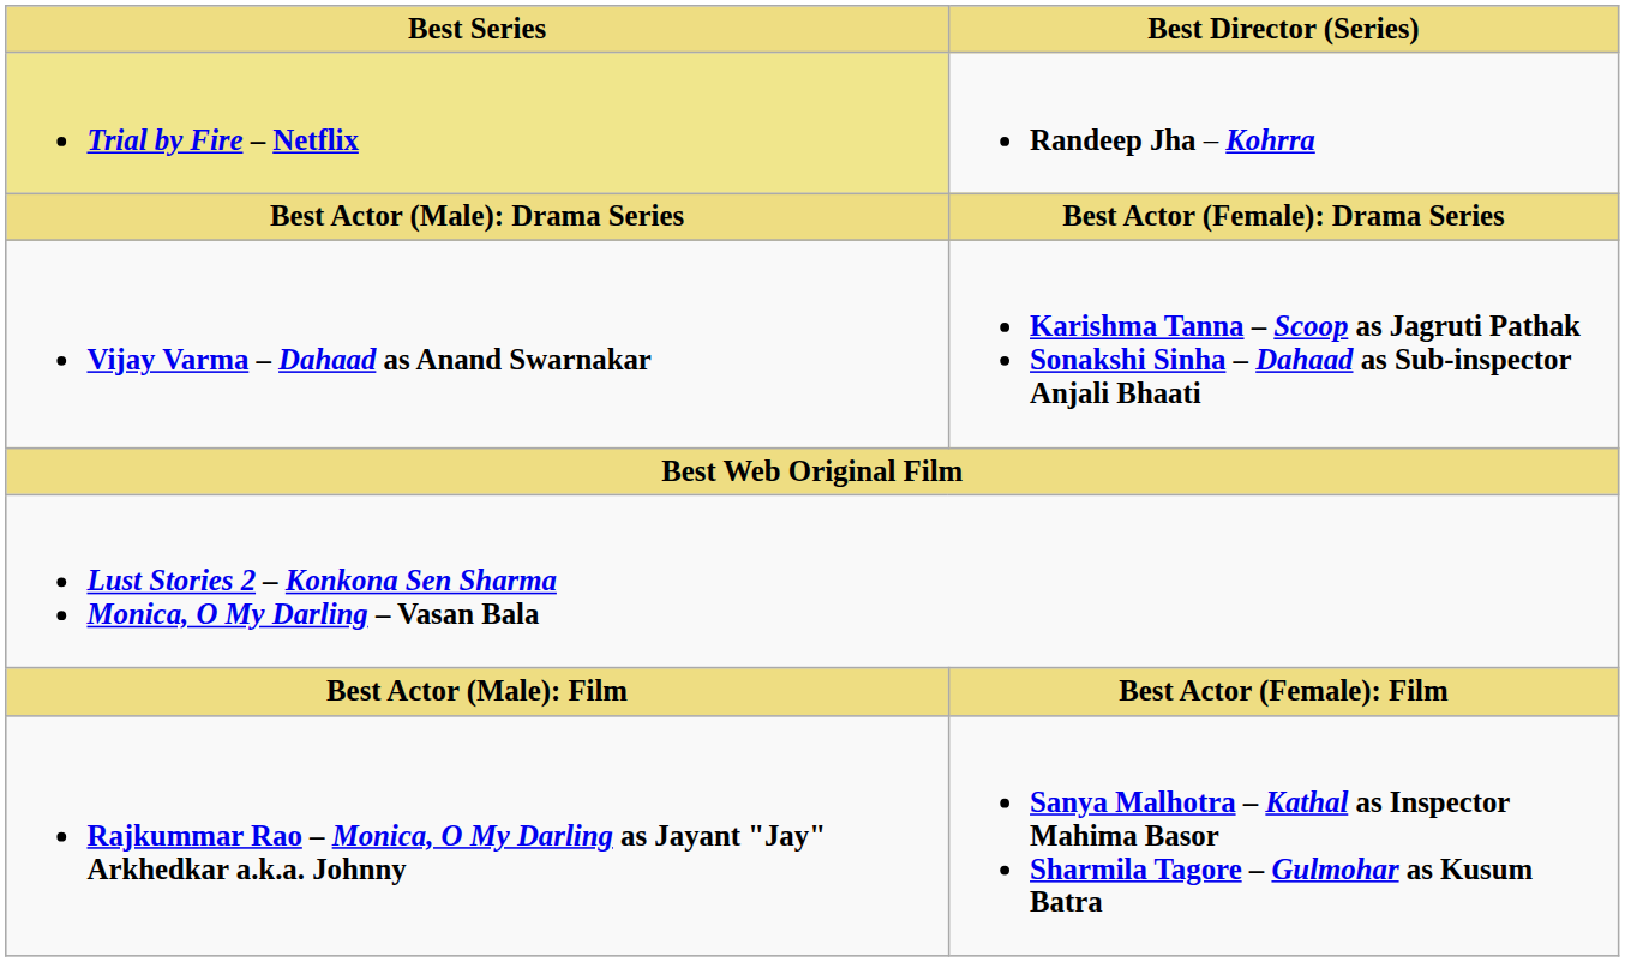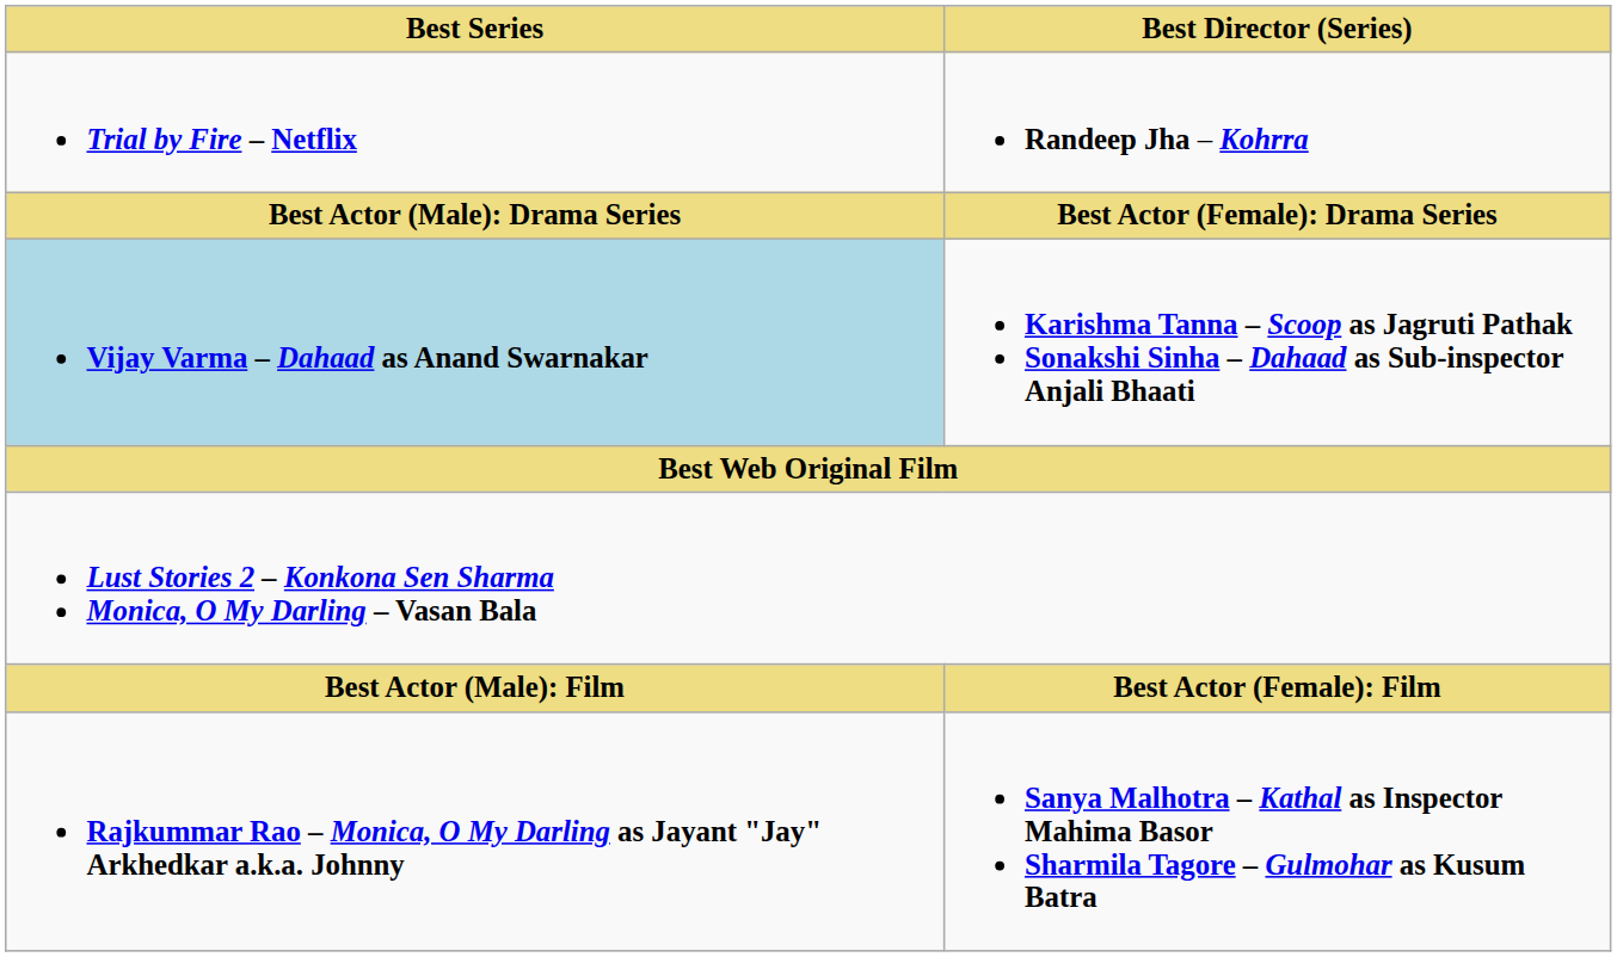Trial by Fire – Netflix | Best Series: khaki background -> no background
Vijay Varma – Dahaad as Anand Swarnakar | Best Series: no background -> lightblue background
